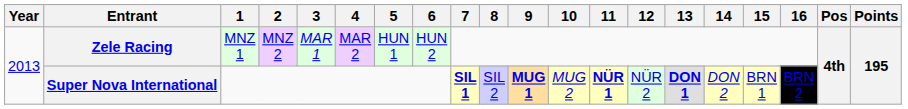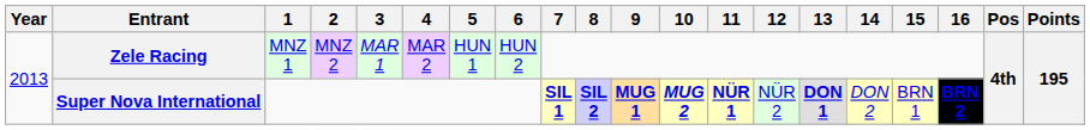Super Nova International | 8: normal -> bold
Super Nova International | 10: normal -> bold
Super Nova International | 16: normal -> bold
